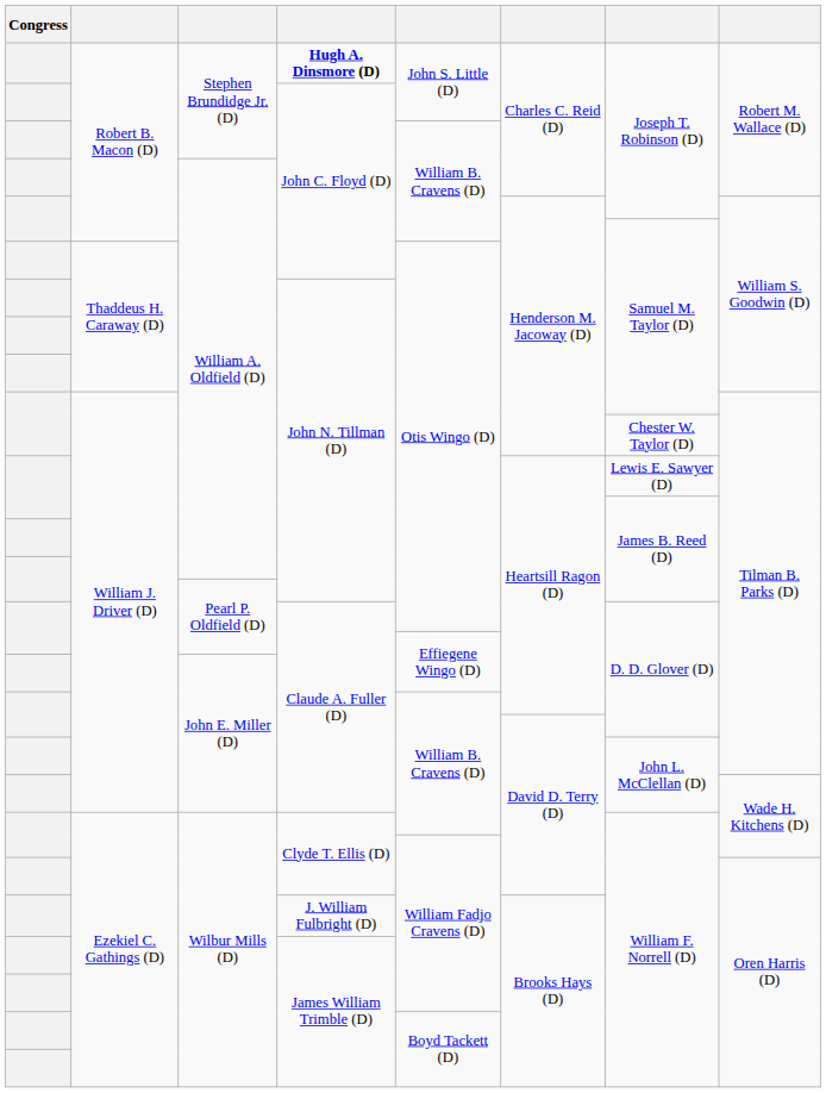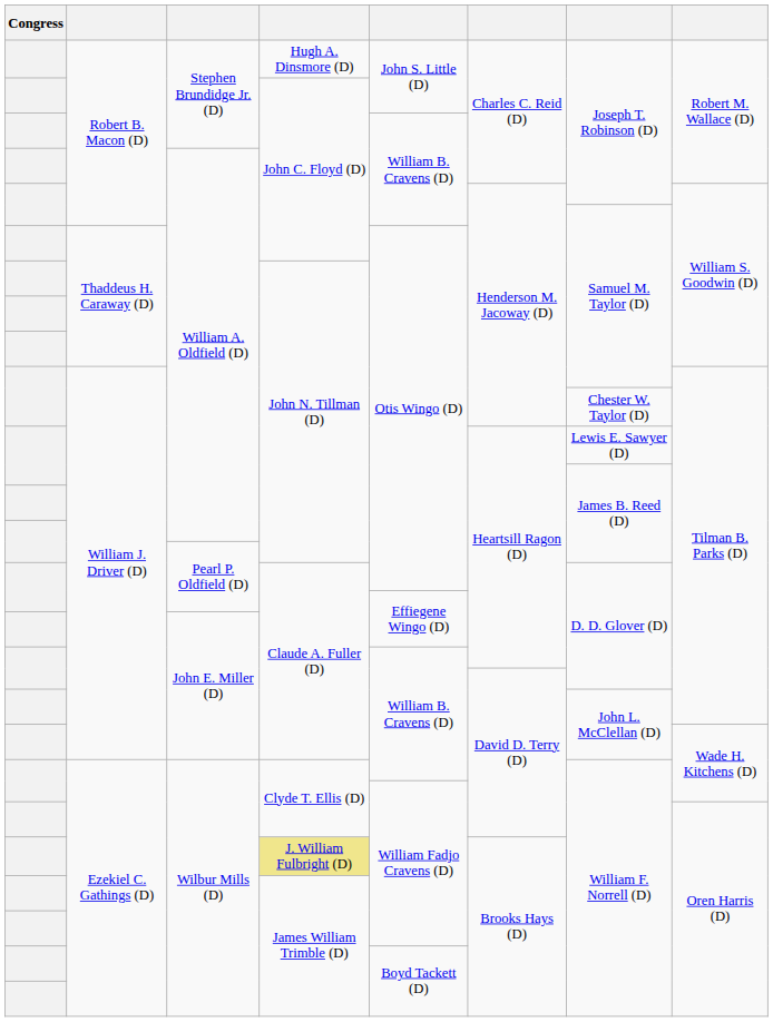Hugh A. Dinsmore (D) | column 4: bold -> normal
J. William Fulbright (D) | column 4: no background -> khaki background
